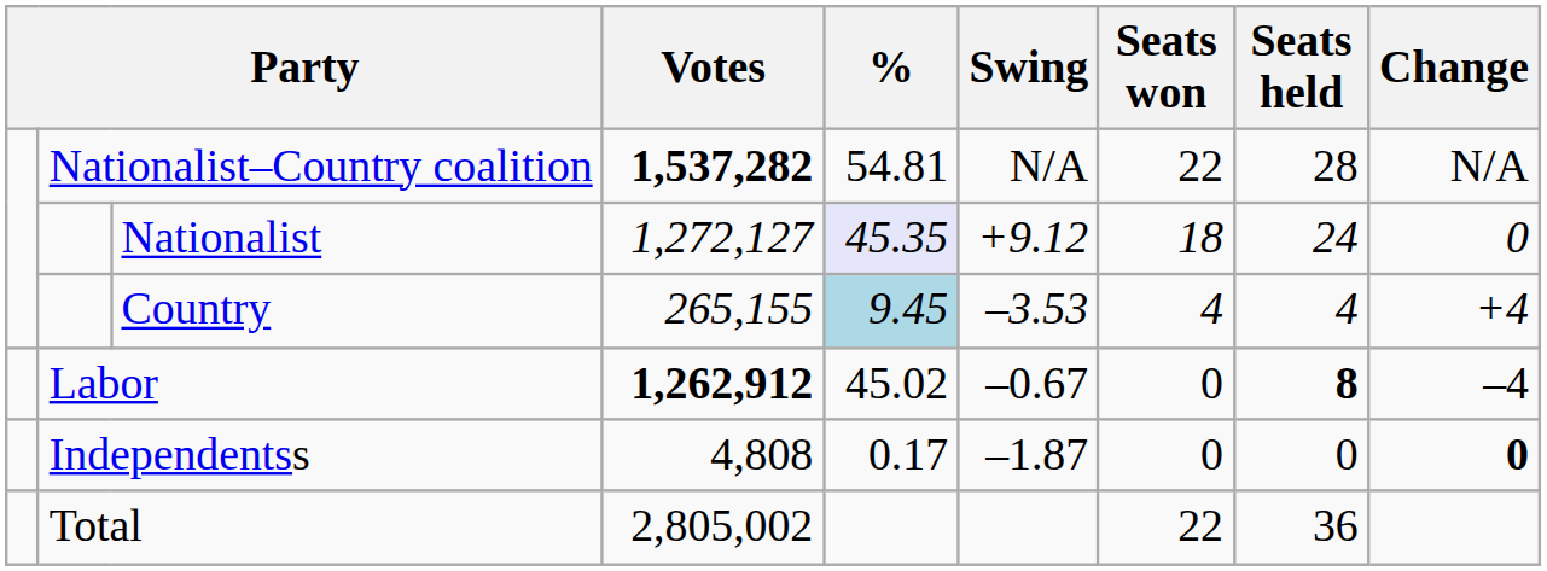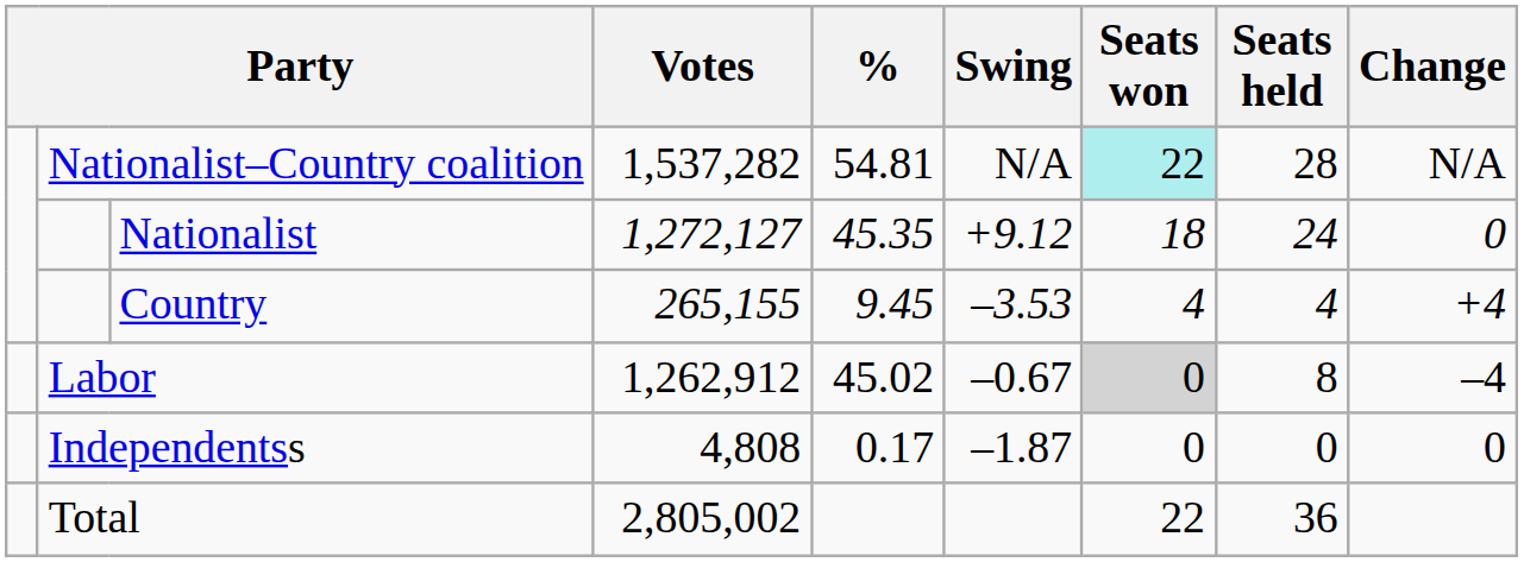Nationalist–Country coalition | Votes: bold -> normal
Nationalist–Country coalition | Seats won: no background -> paleturquoise background
Nationalist | %: lavender background -> no background
Country | %: lightblue background -> no background
Labor | Votes: bold -> normal
Labor | Seats won: no background -> lightgrey background
Labor | Seats held: bold -> normal
Independentss | Change: bold -> normal
